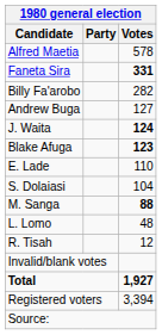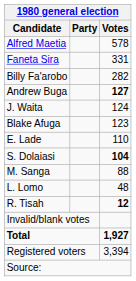Faneta Sira | Votes: bold -> normal
Andrew Buga | Votes: normal -> bold
J. Waita | Votes: bold -> normal
Blake Afuga | Votes: bold -> normal
S. Dolaiasi | Votes: normal -> bold
M. Sanga | Votes: bold -> normal
R. Tisah | Votes: normal -> bold
